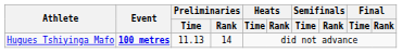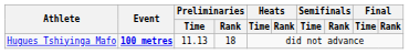Hugues Tshiyinga Mafo | Preliminaries / Rank: 14 -> 18
